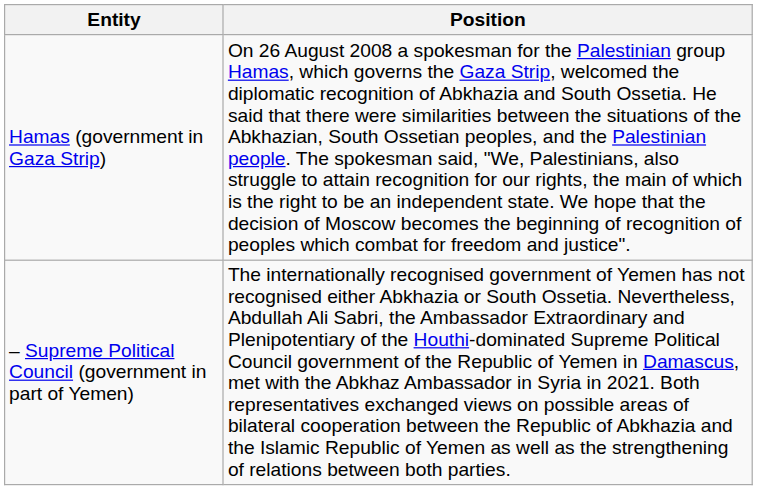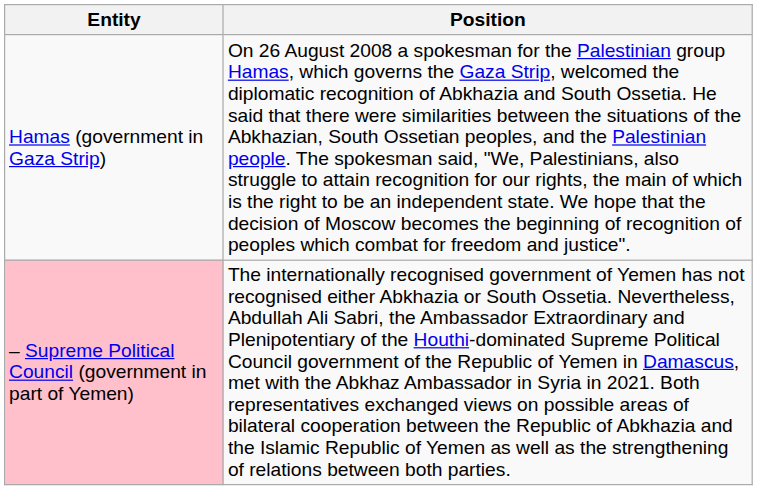– Supreme Political Council (government in part of Yemen) | Entity: no background -> pink background
